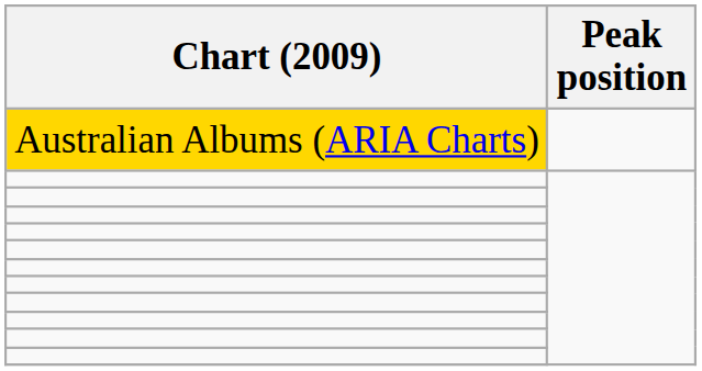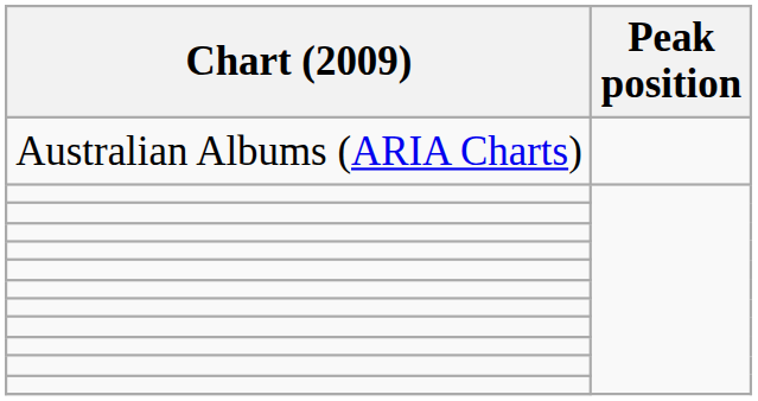row 2 | Chart (2009): gold background -> no background
